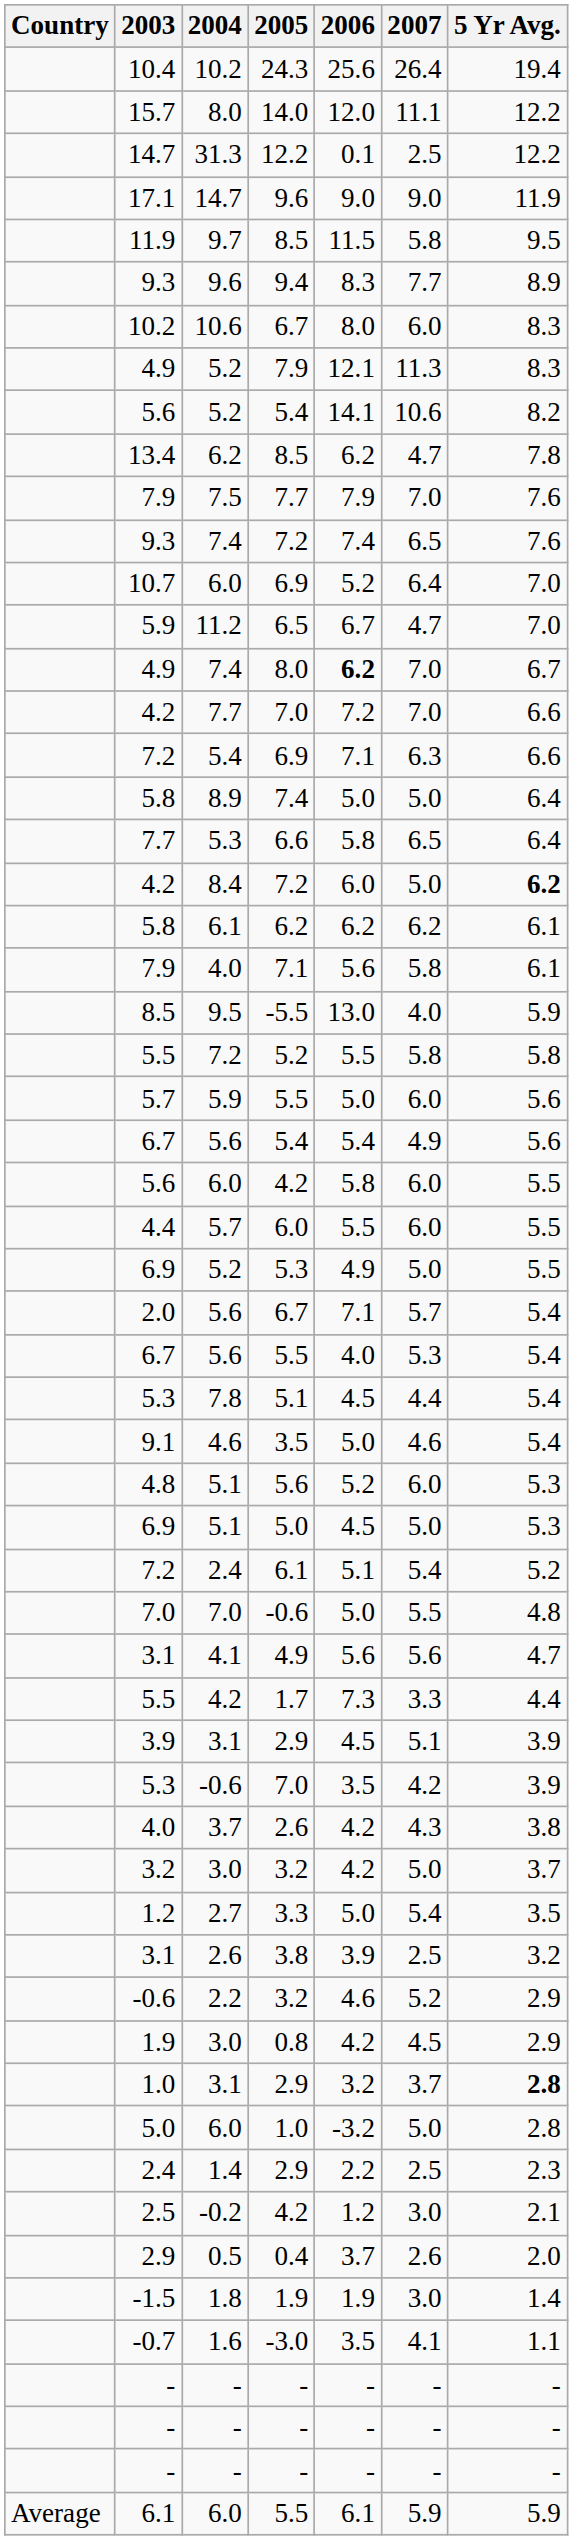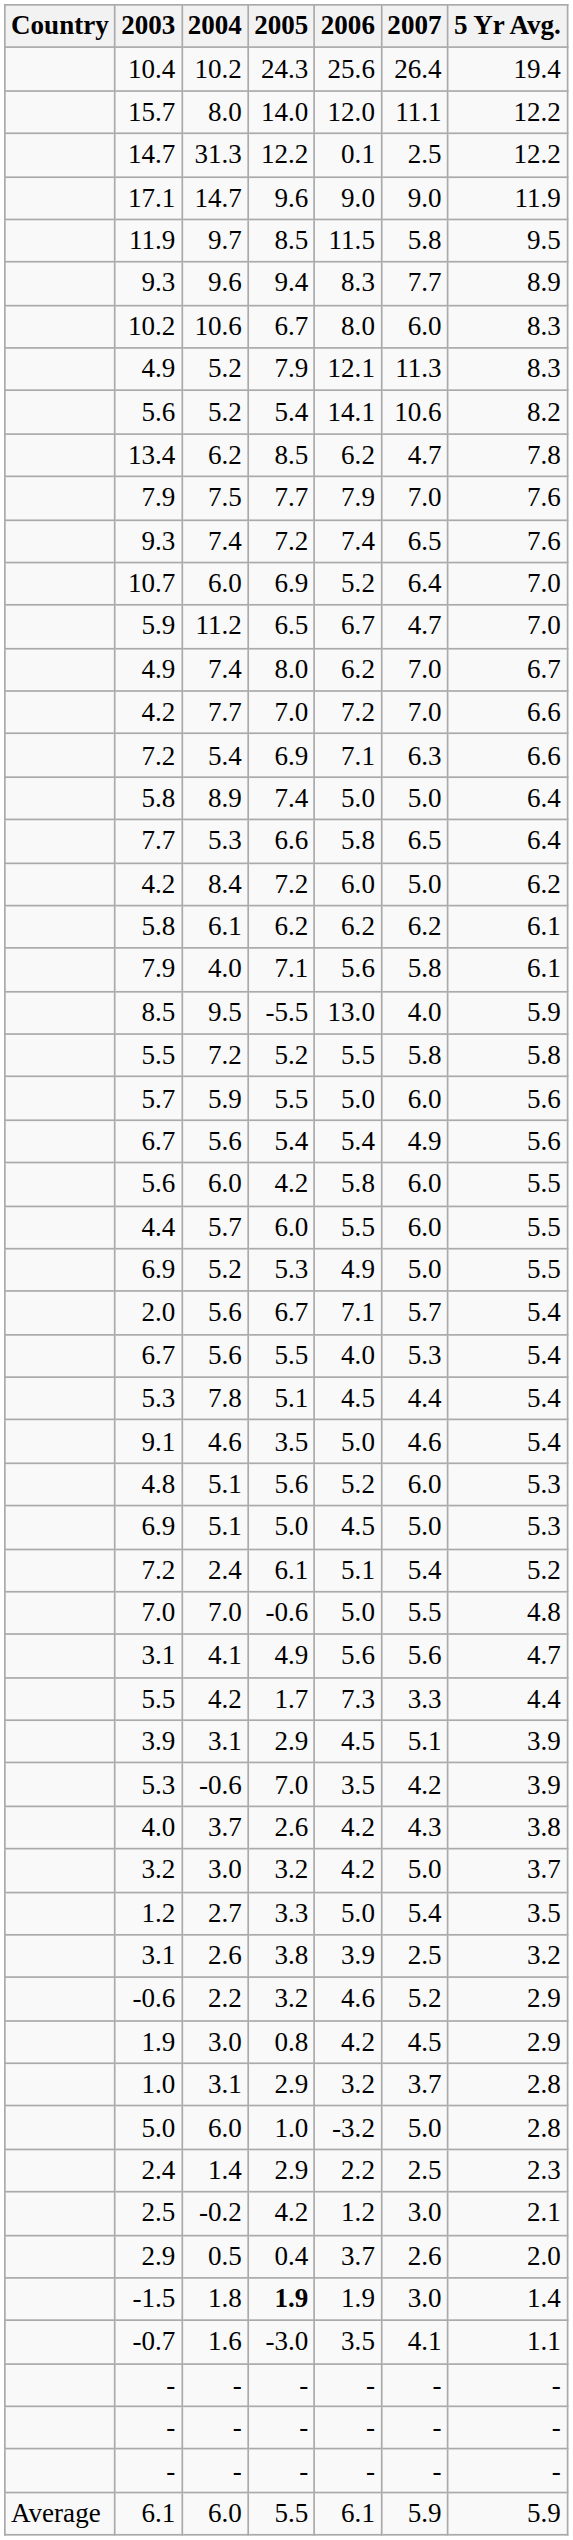4.9 / 7.4 | 2006: bold -> normal
8.4 | 5 Yr Avg.: bold -> normal
1.0 / 3.1 | 5 Yr Avg.: bold -> normal
1.8 | 2005: normal -> bold
